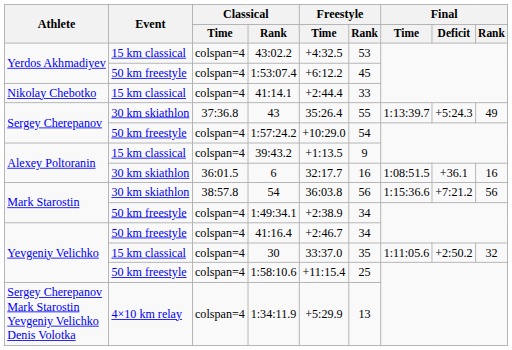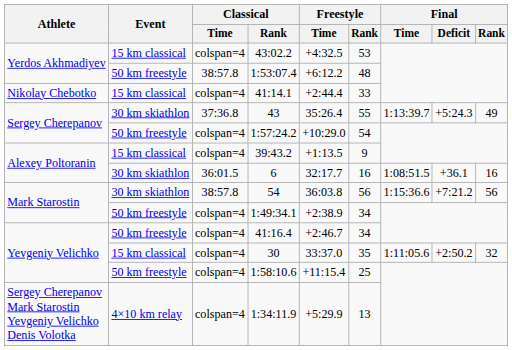1:53:07.4 | Classical / Time: colspan=4 -> 38:57.8
1:53:07.4 | Freestyle / Rank: 45 -> 48
